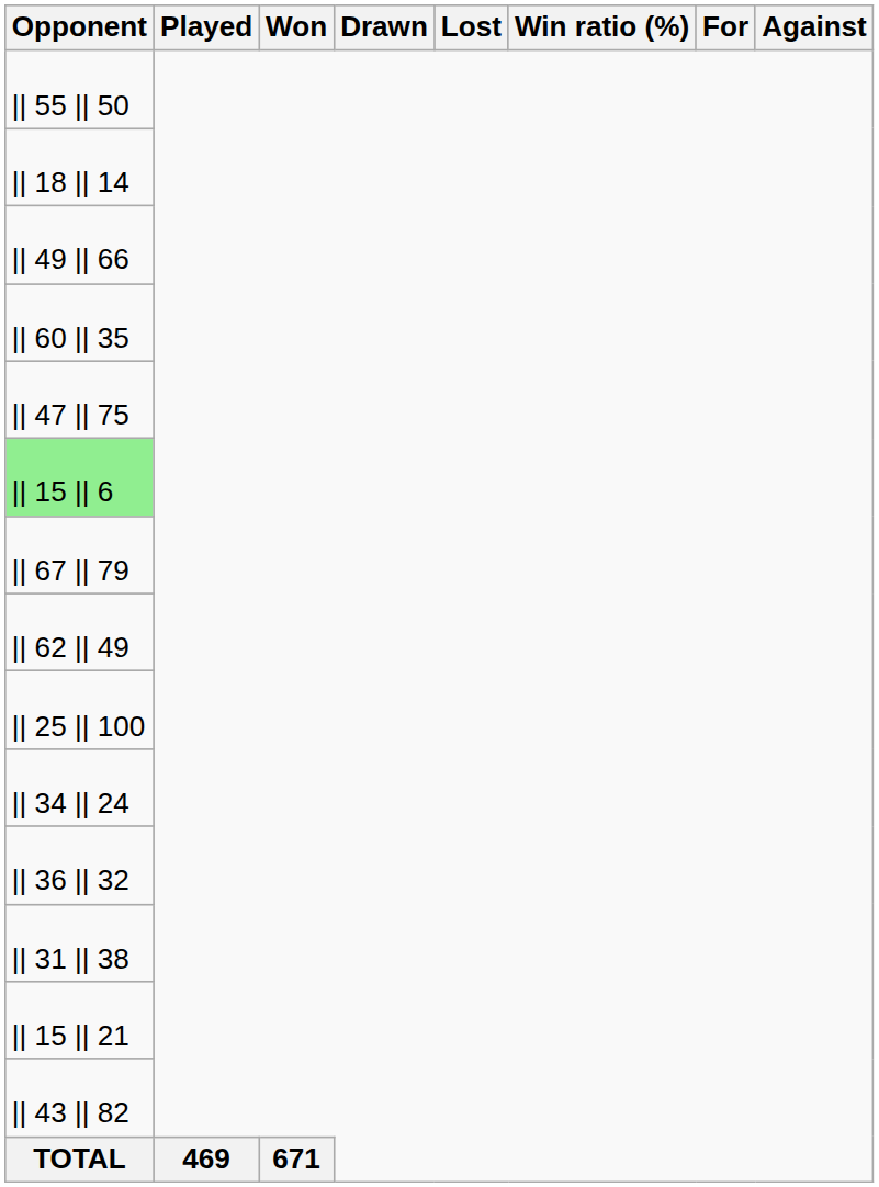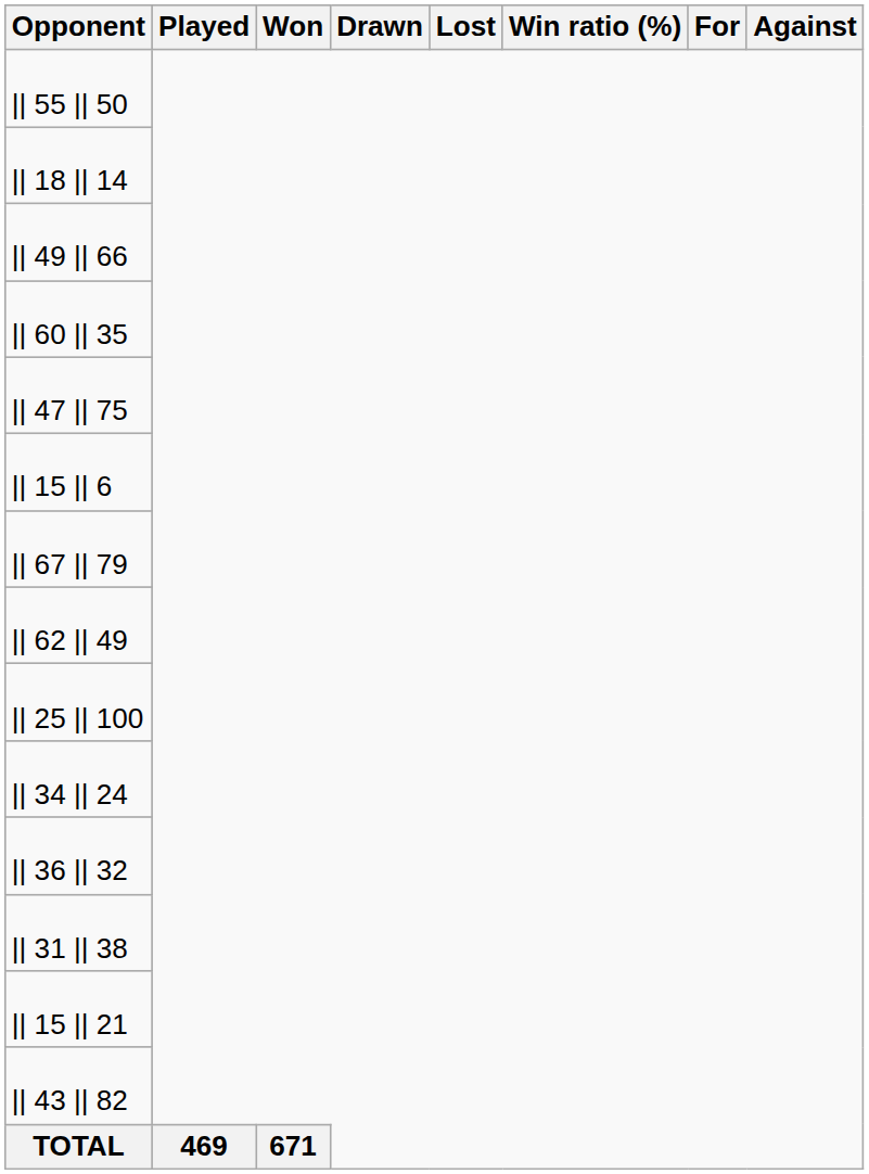|| 15 || 6 | Opponent: lightgreen background -> no background
